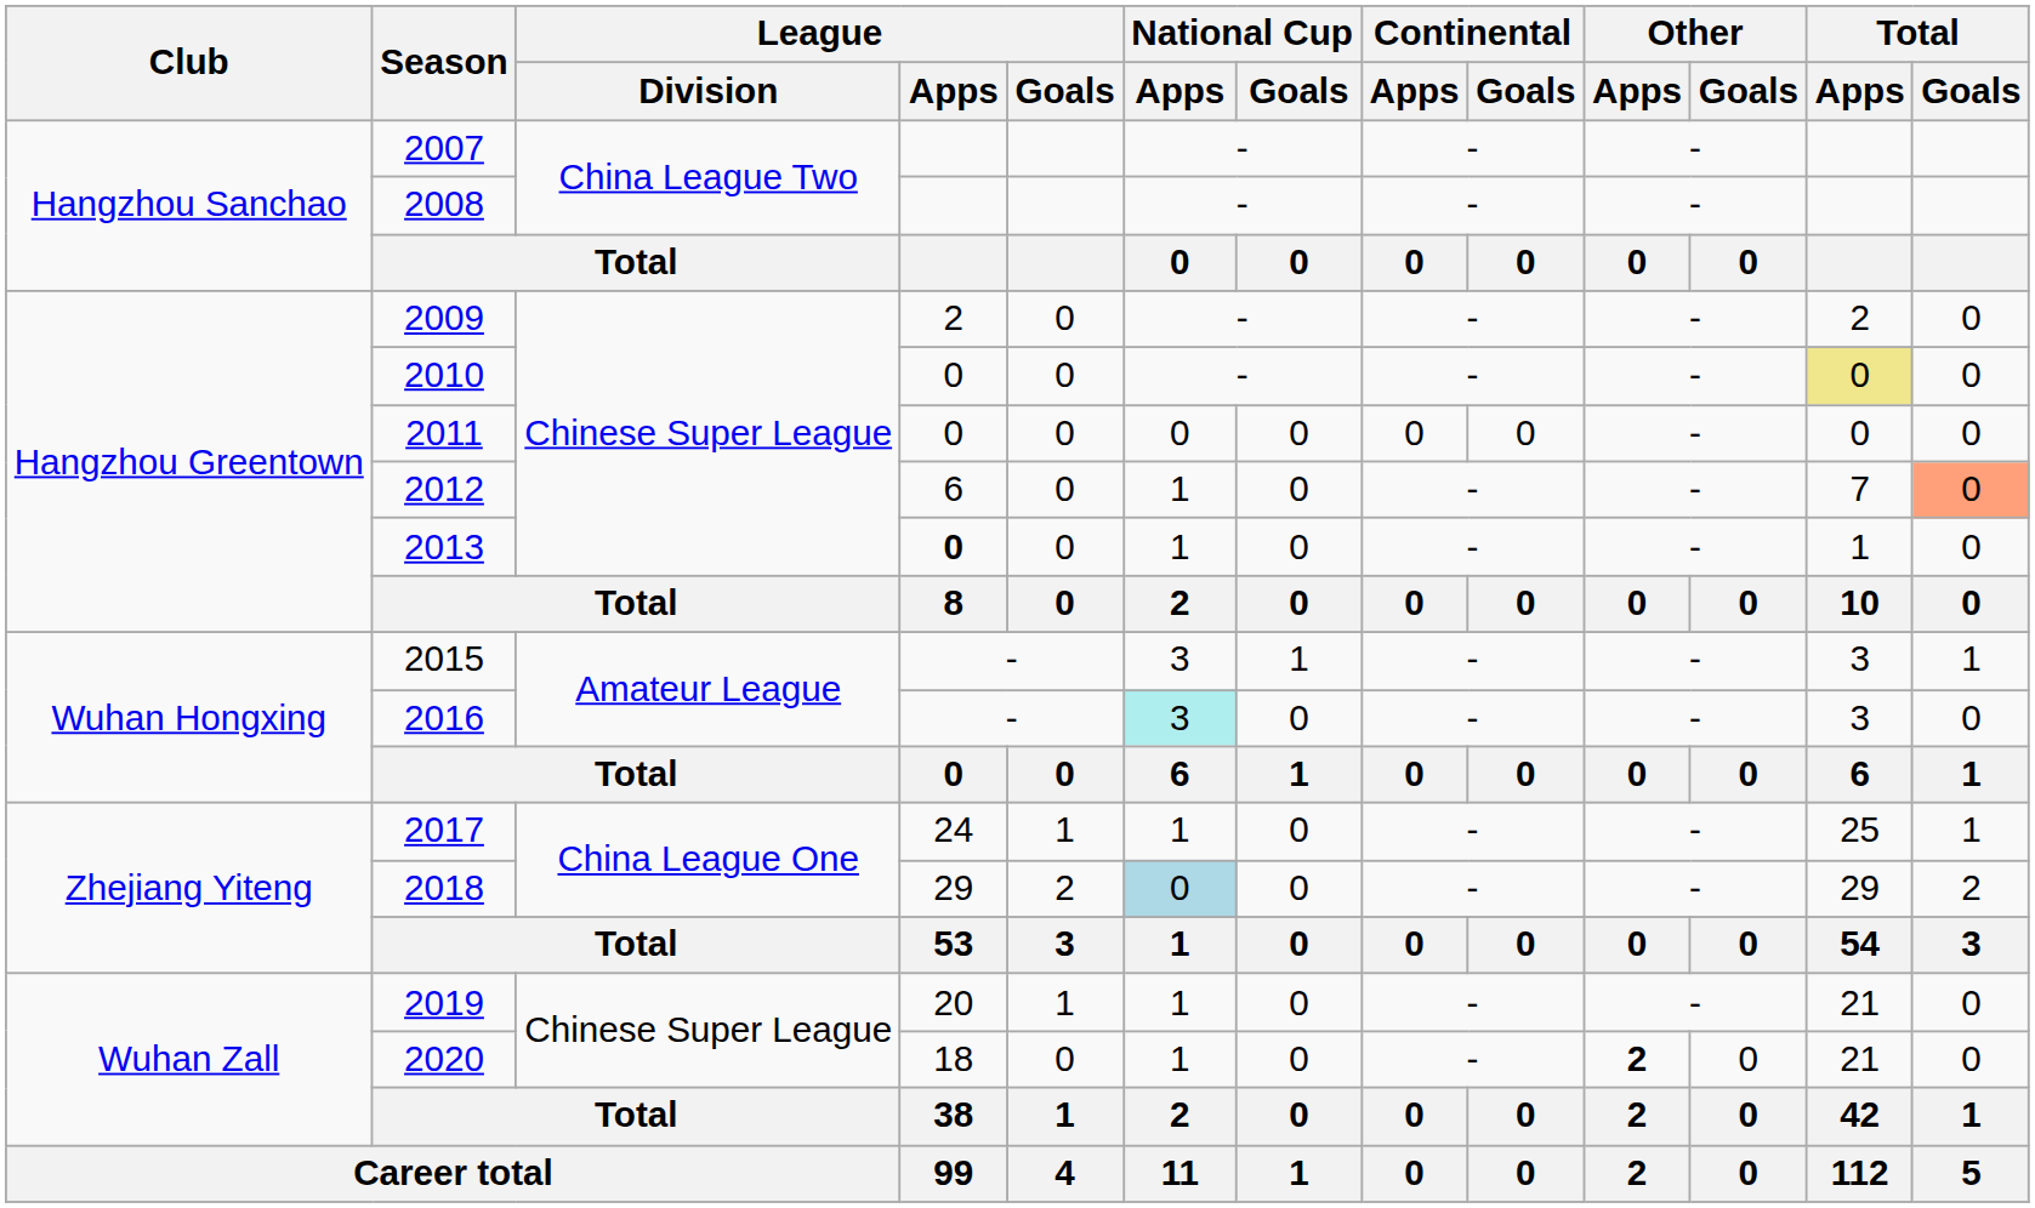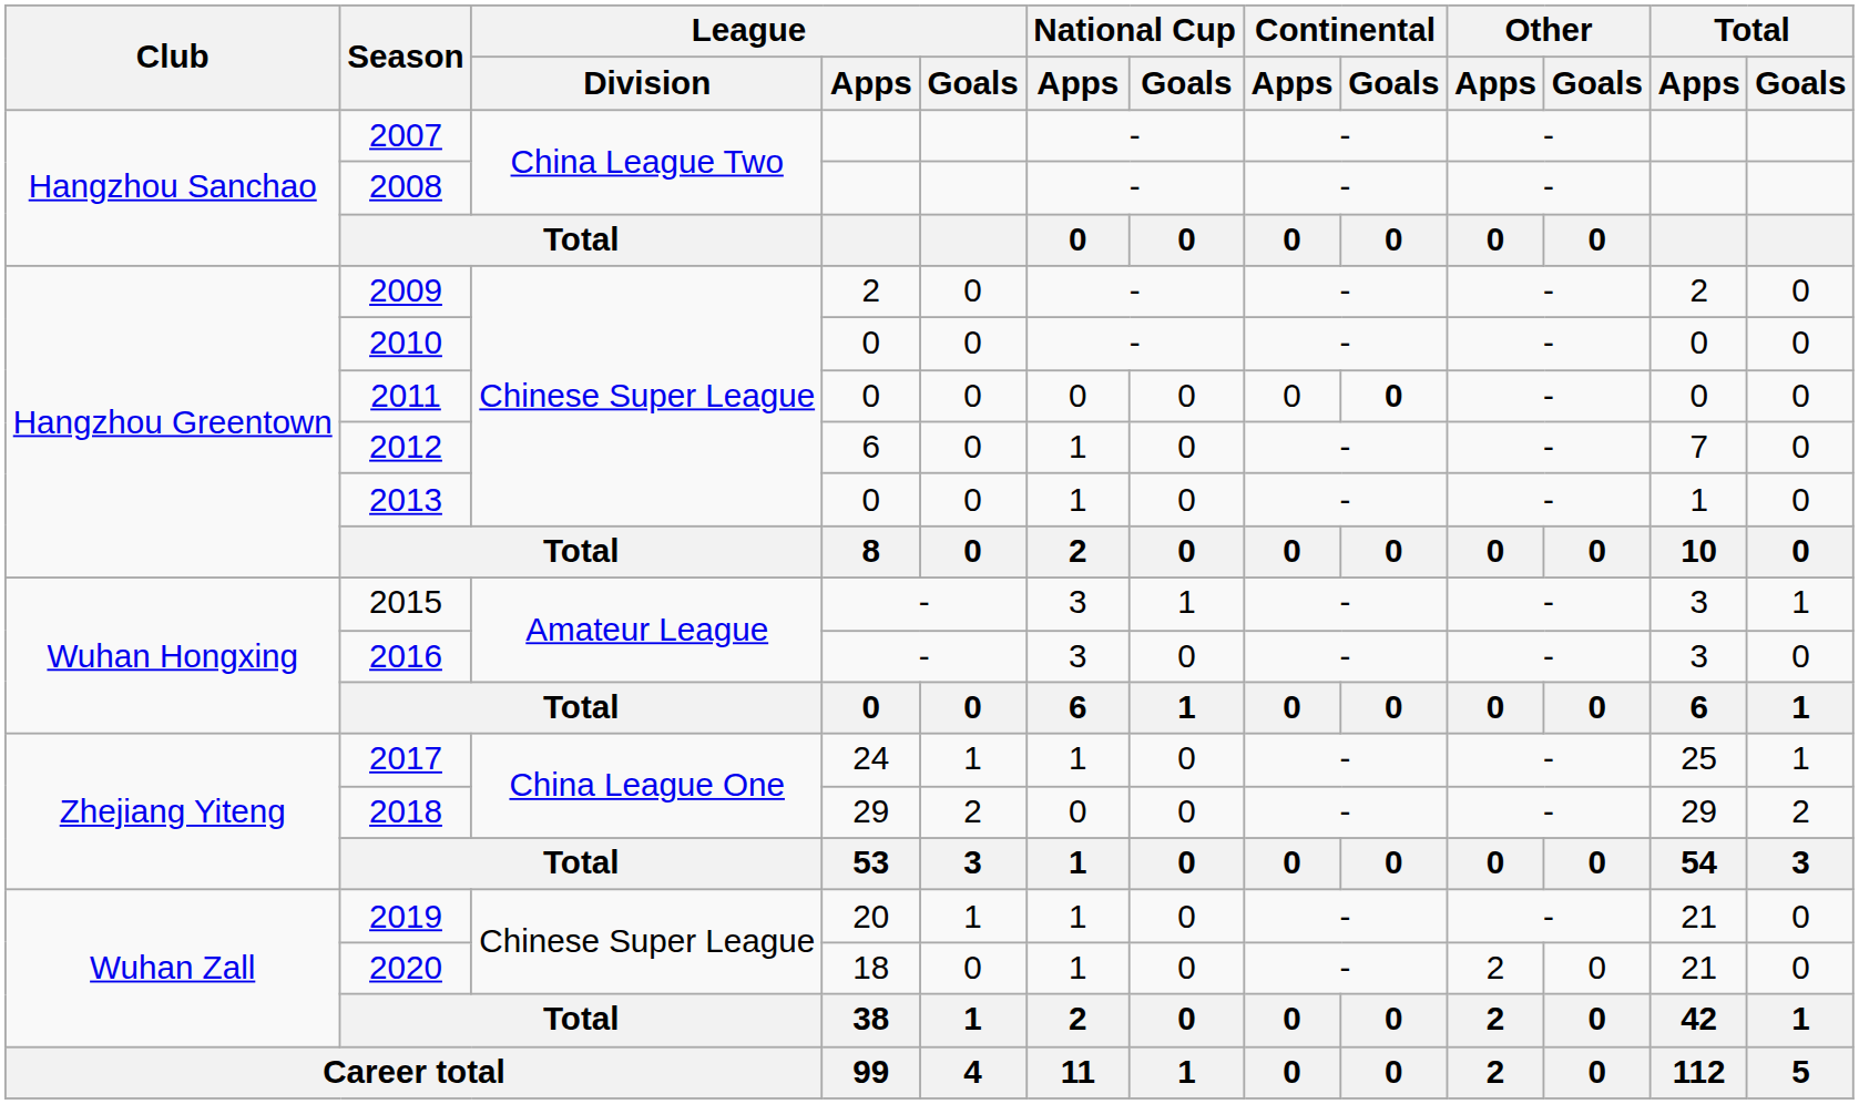2010 | Total / Apps: khaki background -> no background
2011 | Continental / Goals: normal -> bold
2012 | Total / Goals: lightsalmon background -> no background
2013 | League / Apps: bold -> normal
2016 | National Cup / Apps: paleturquoise background -> no background
2018 | National Cup / Apps: lightblue background -> no background
2020 | Other / Apps: bold -> normal
